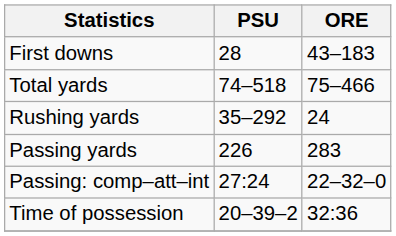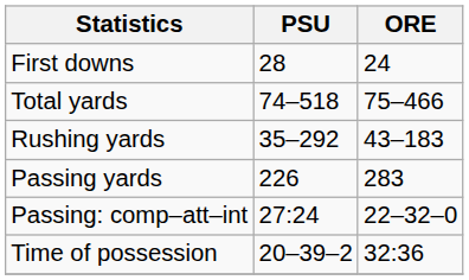First downs | ORE: 43–183 -> 24
Rushing yards | ORE: 24 -> 43–183
